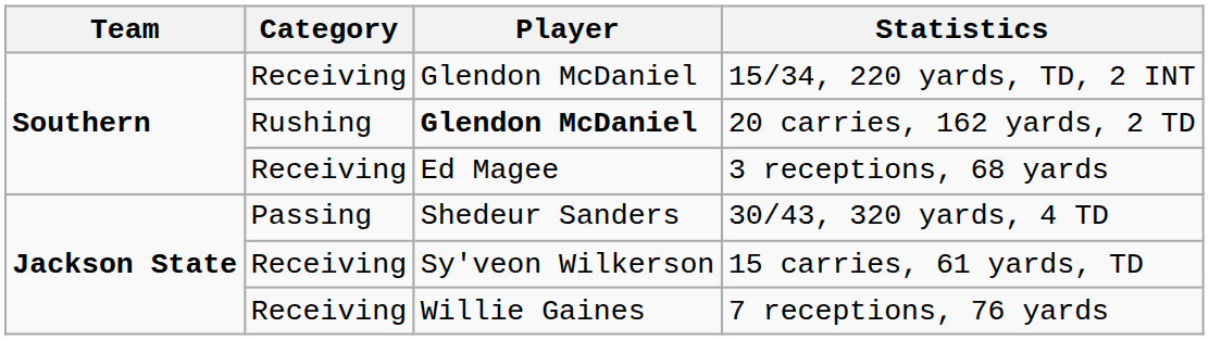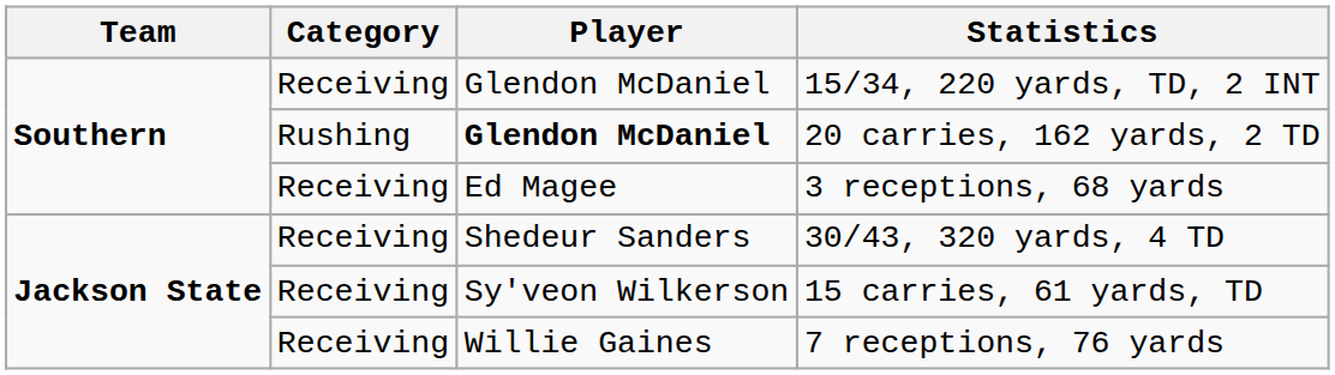30/43, 320 yards, 4 TD | Category: Passing -> Receiving
